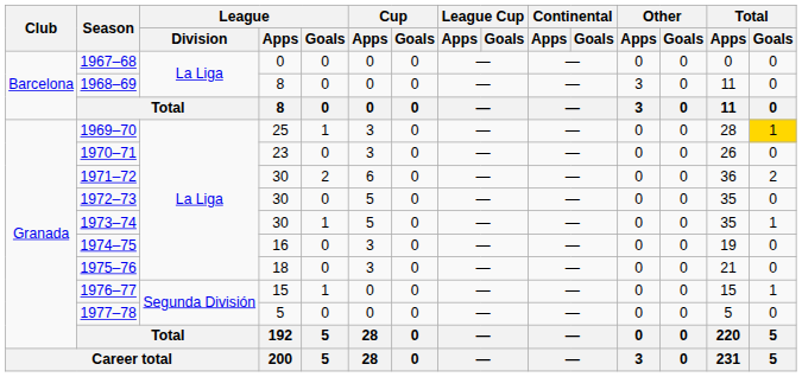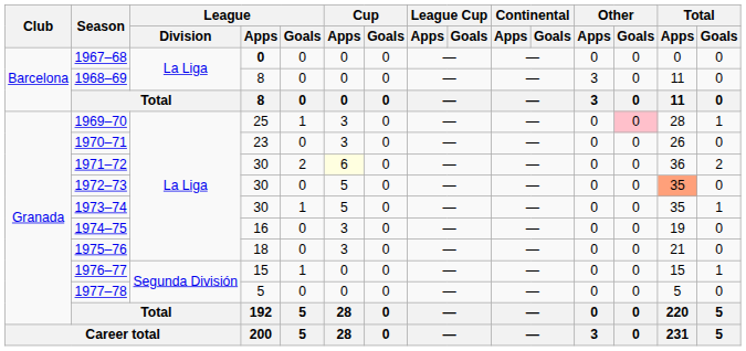1967–68 | League / Apps: normal -> bold
1969–70 | Other / Goals: no background -> pink background
1969–70 | Total / Goals: gold background -> no background
1971–72 | Cup / Apps: no background -> lightyellow background
1972–73 | Total / Apps: no background -> lightsalmon background
